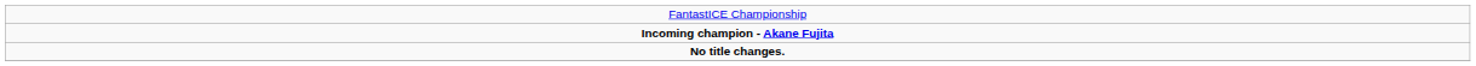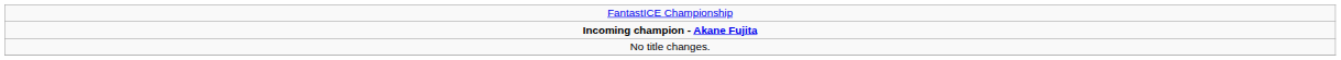No title changes. | column 1: bold -> normal
